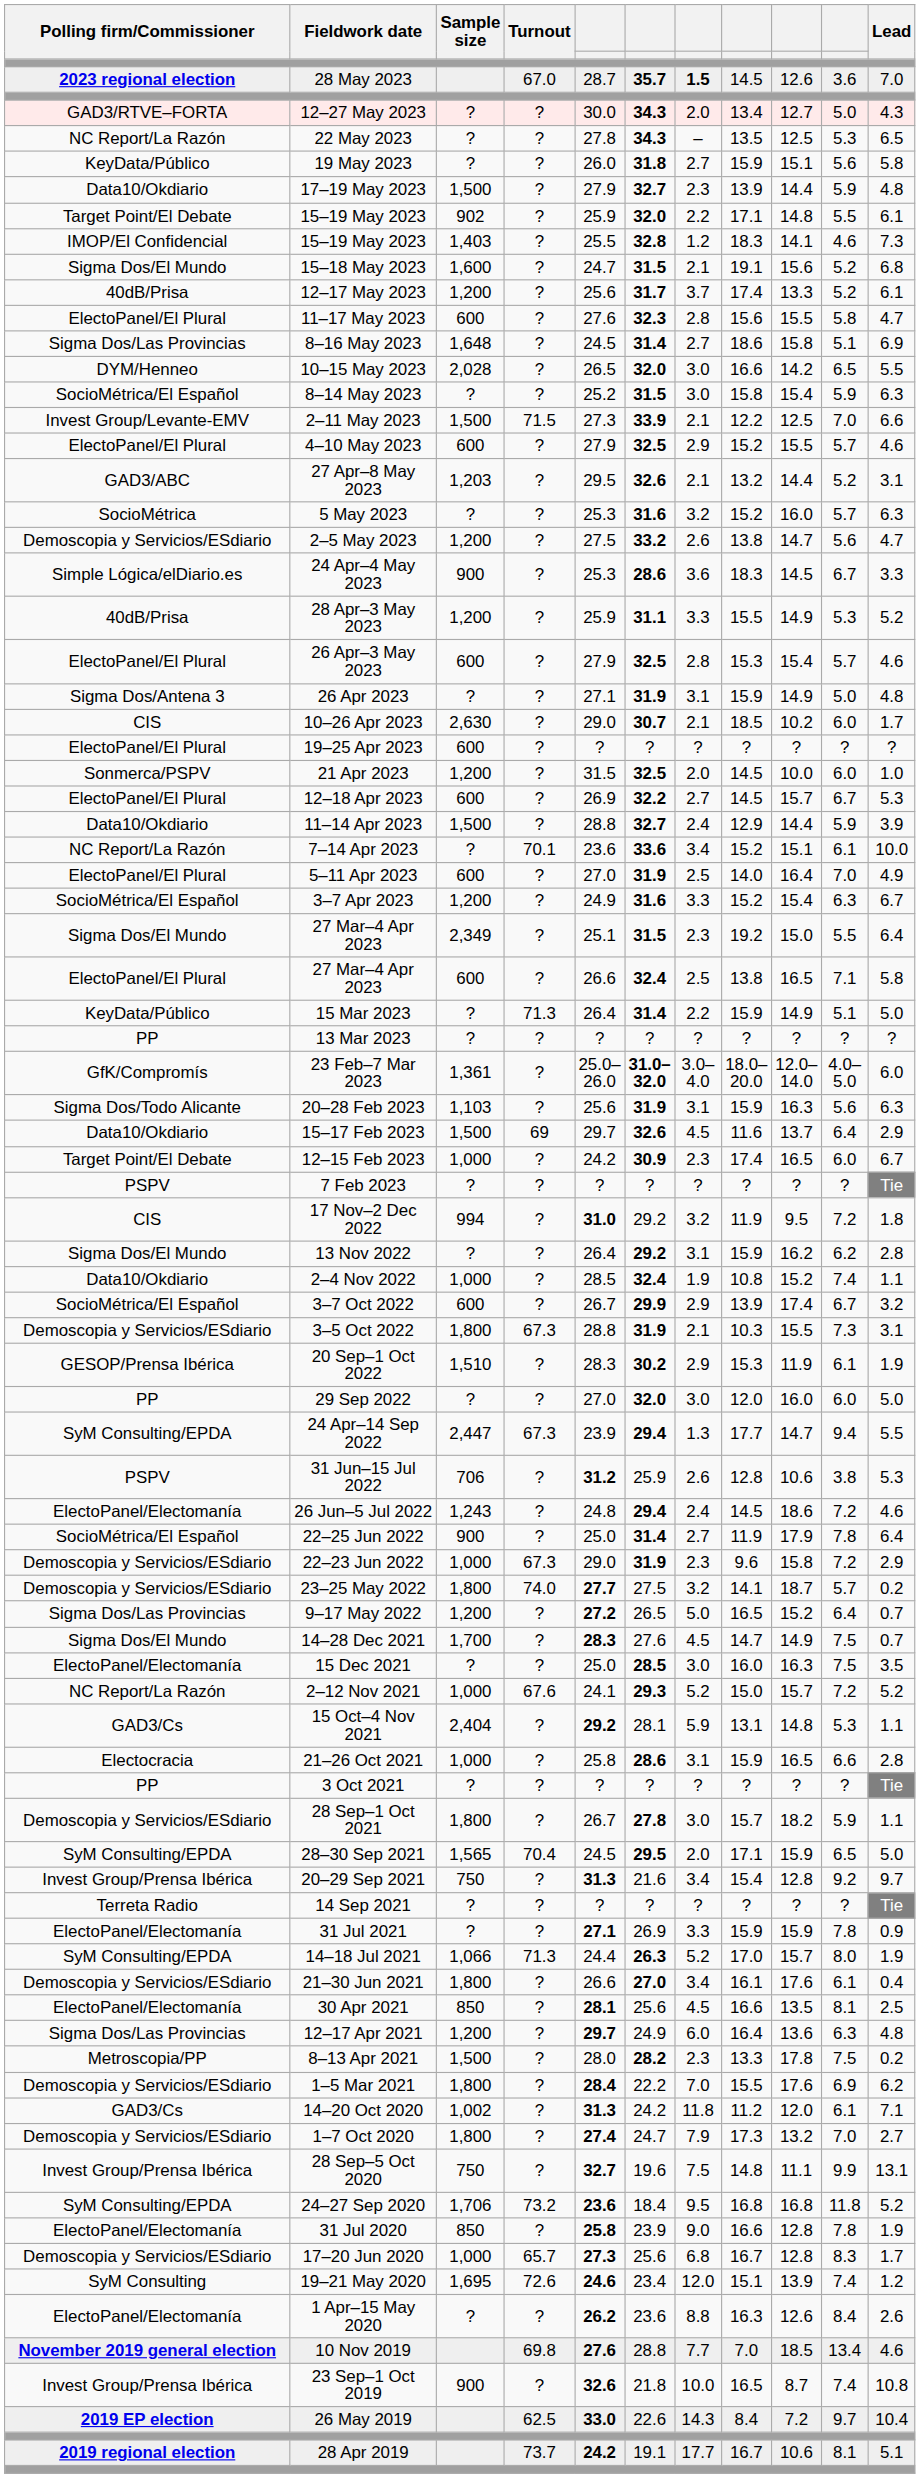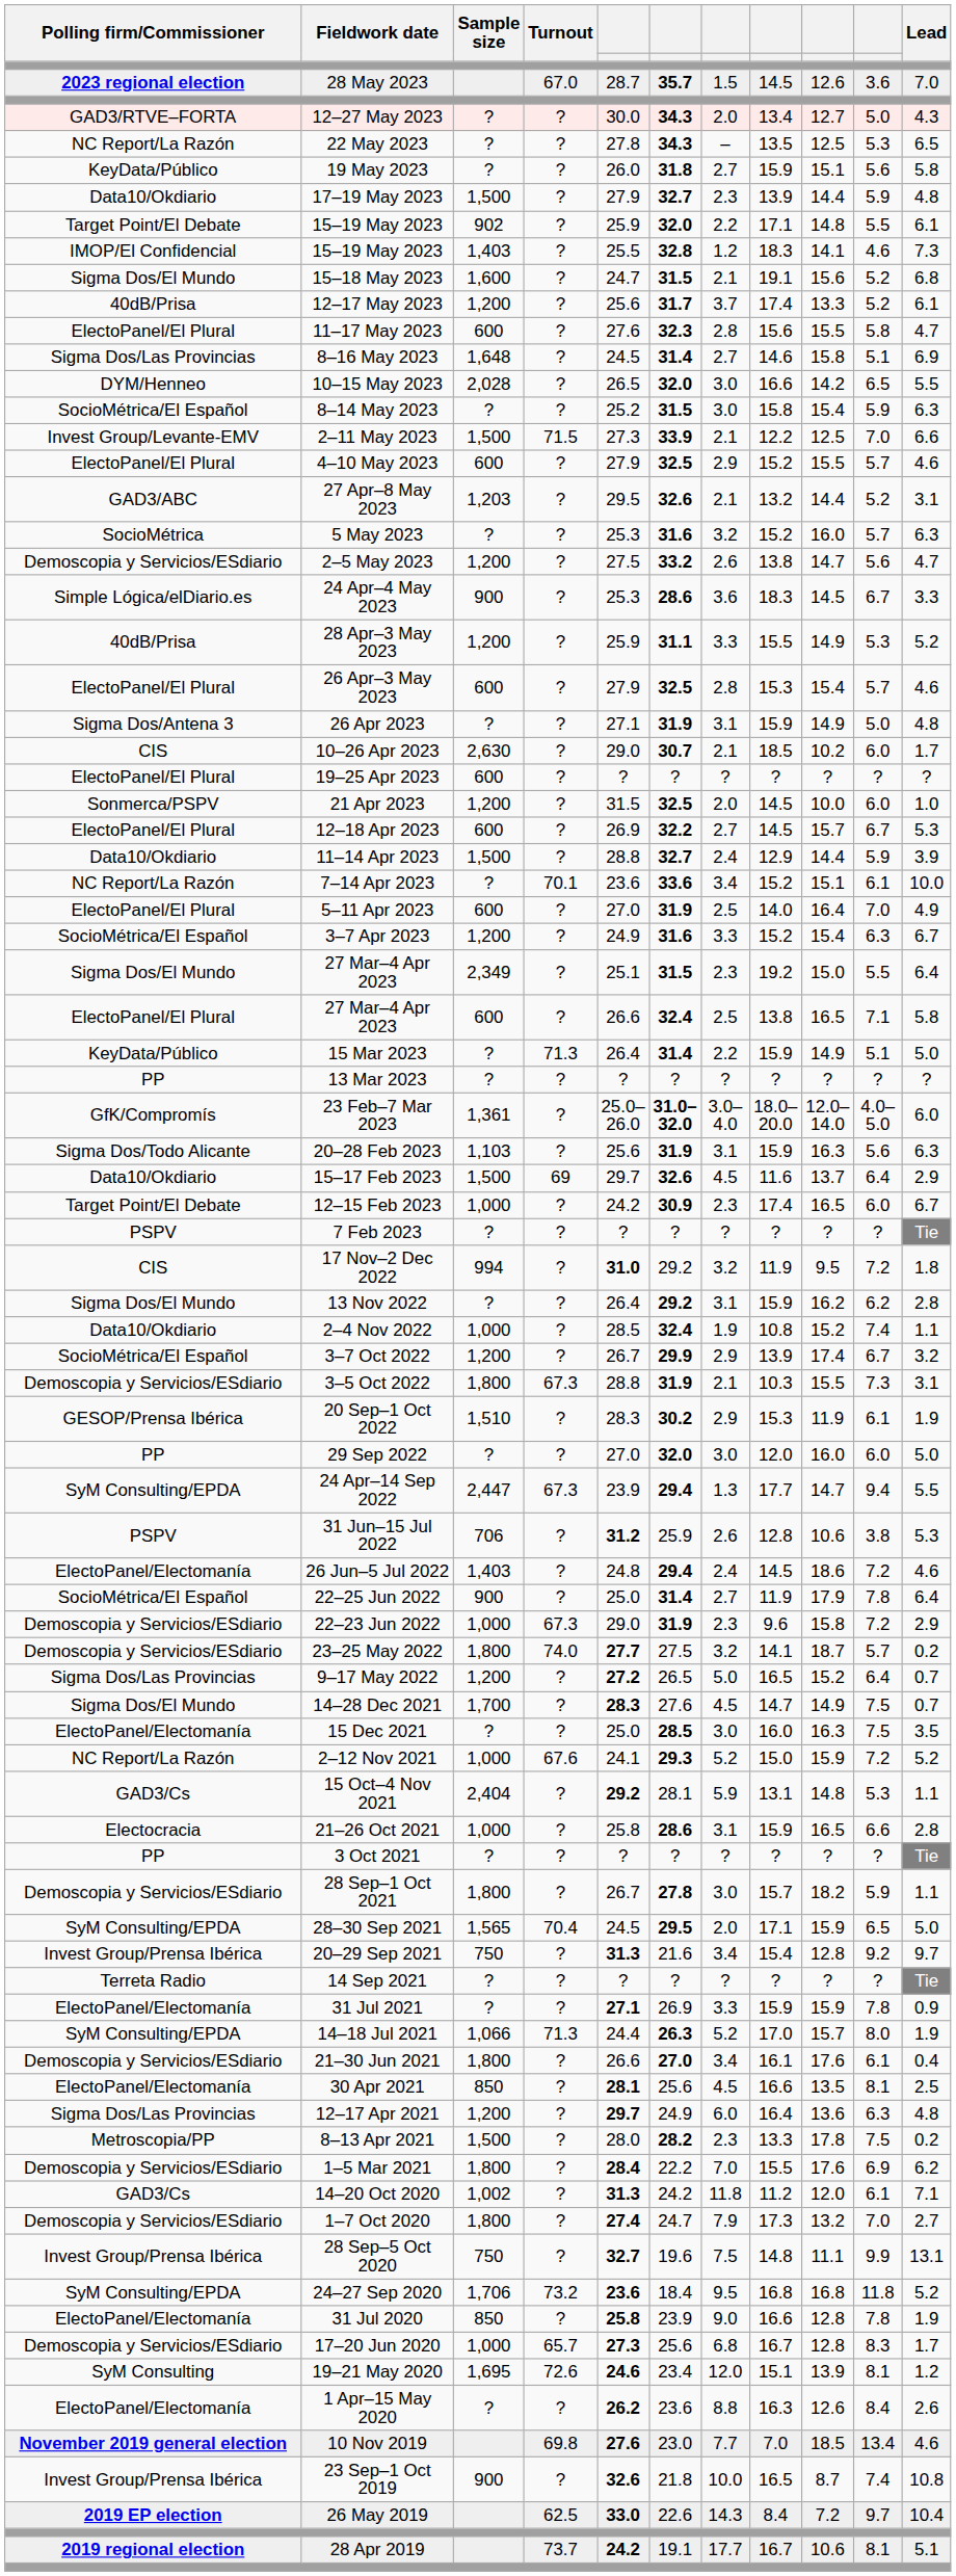28 May 2023 | column 7: bold -> normal
8–16 May 2023 | column 8: 18.6 -> 14.6
3–7 Oct 2022 | Sample size: 600 -> 1,200
26 Jun–5 Jul 2022 | Sample size: 1,243 -> 1,403
2–12 Nov 2021 | column 9: 15.7 -> 15.9
19–21 May 2020 | column 10: 7.4 -> 8.1
10 Nov 2019 | column 6: 28.8 -> 23.0
